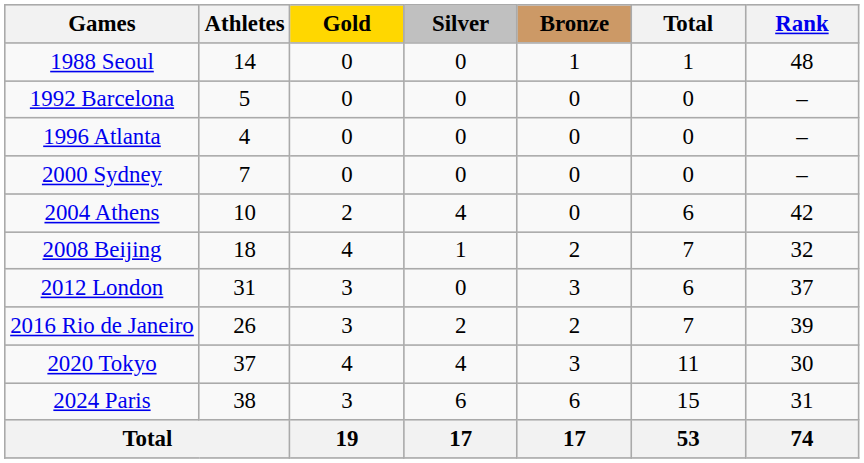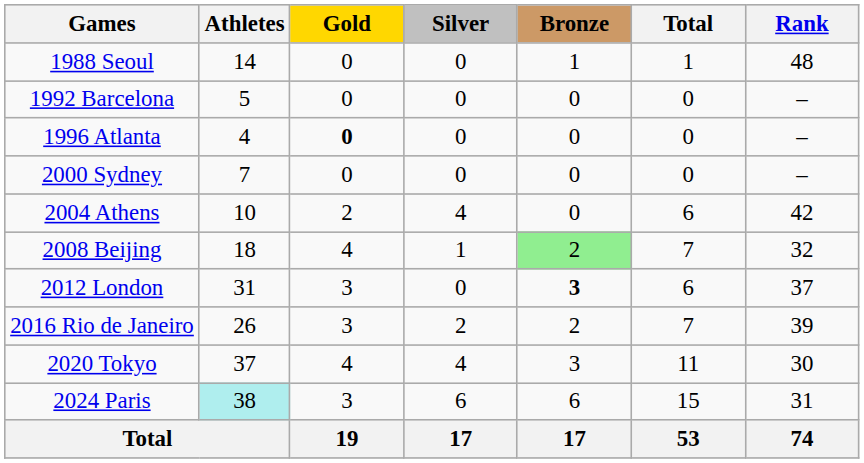1996 Atlanta | Gold: normal -> bold
2008 Beijing | Bronze: no background -> lightgreen background
2012 London | Bronze: normal -> bold
2024 Paris | Athletes: no background -> paleturquoise background
